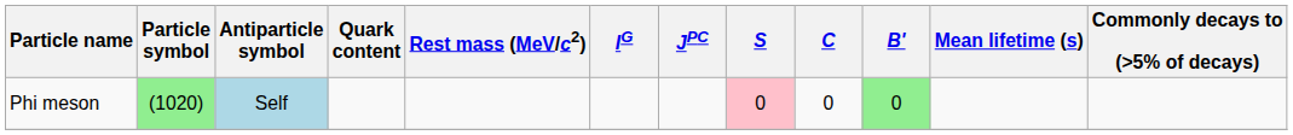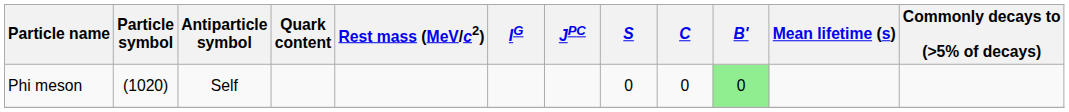Phi meson | Particle symbol: lightgreen background -> no background
Phi meson | Antiparticle symbol: lightblue background -> no background
Phi meson | S: pink background -> no background
